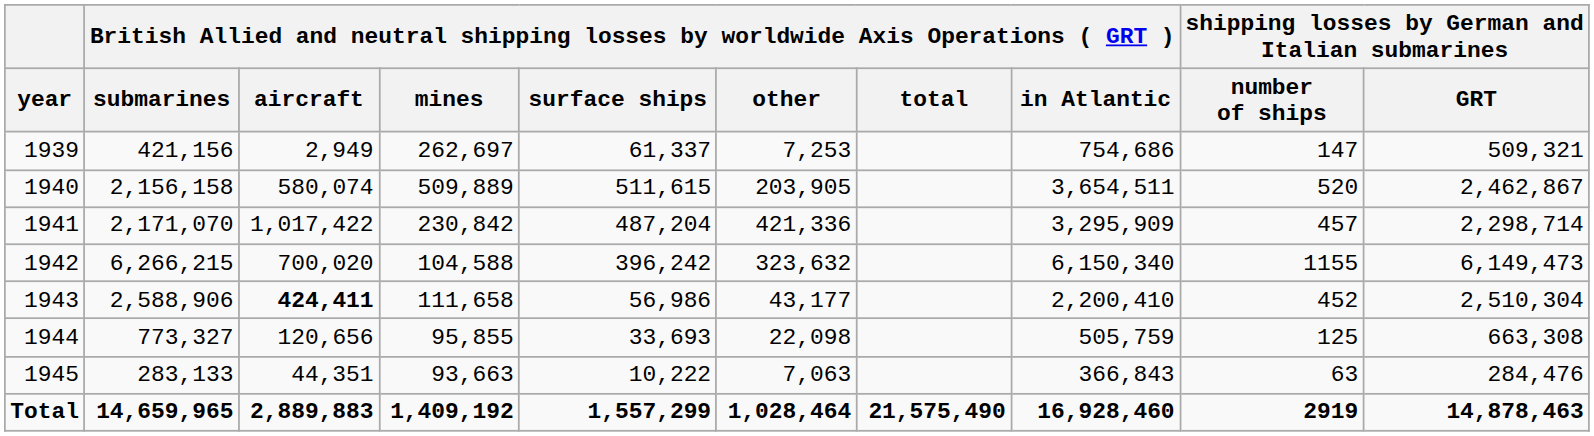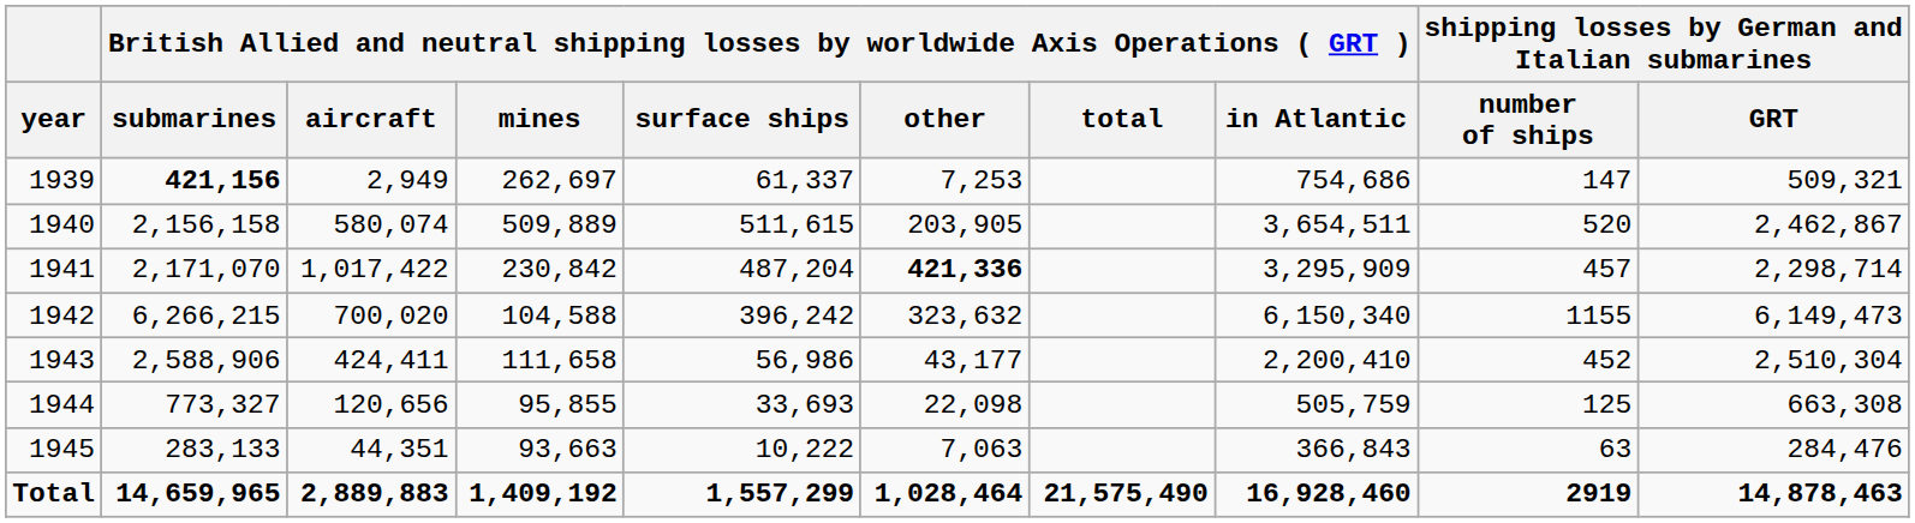1939 | column 2: normal -> bold
1941 | column 6: normal -> bold
1943 | column 3: bold -> normal
